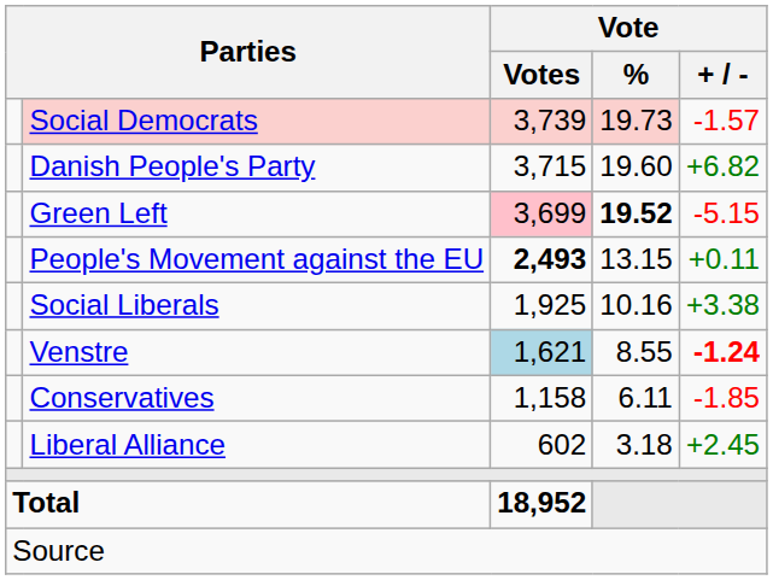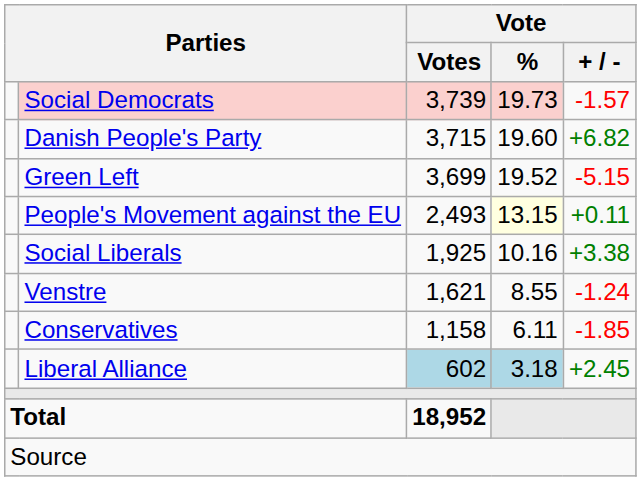Green Left | Vote / Votes: pink background -> no background
Green Left | Vote / %: bold -> normal
People's Movement against the EU | Vote / Votes: bold -> normal
People's Movement against the EU | Vote / %: no background -> lightyellow background
Venstre | Vote / Votes: lightblue background -> no background
Venstre | Vote / + / -: bold -> normal
Liberal Alliance | Vote / Votes: no background -> lightblue background
Liberal Alliance | Vote / %: no background -> lightblue background
